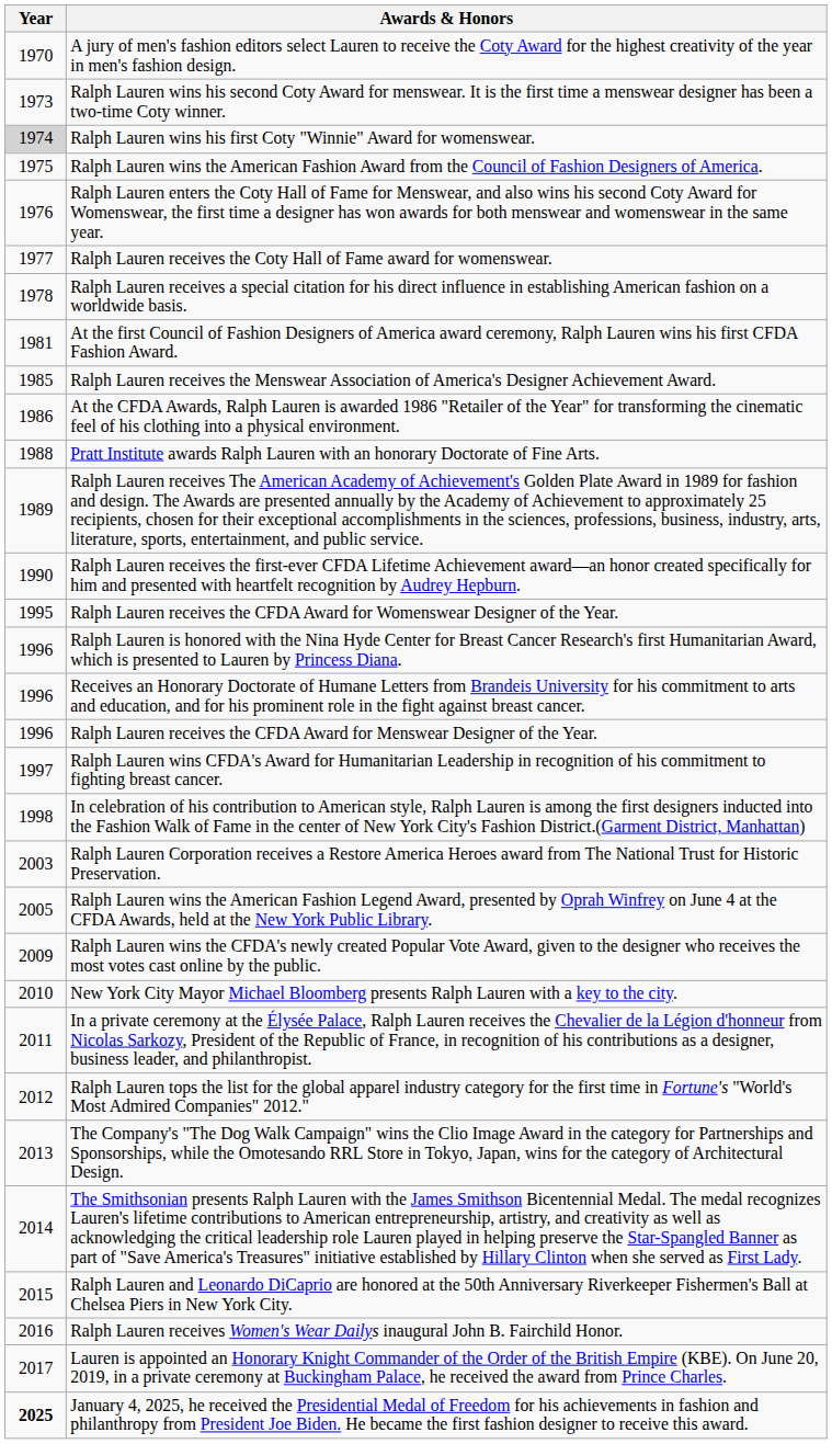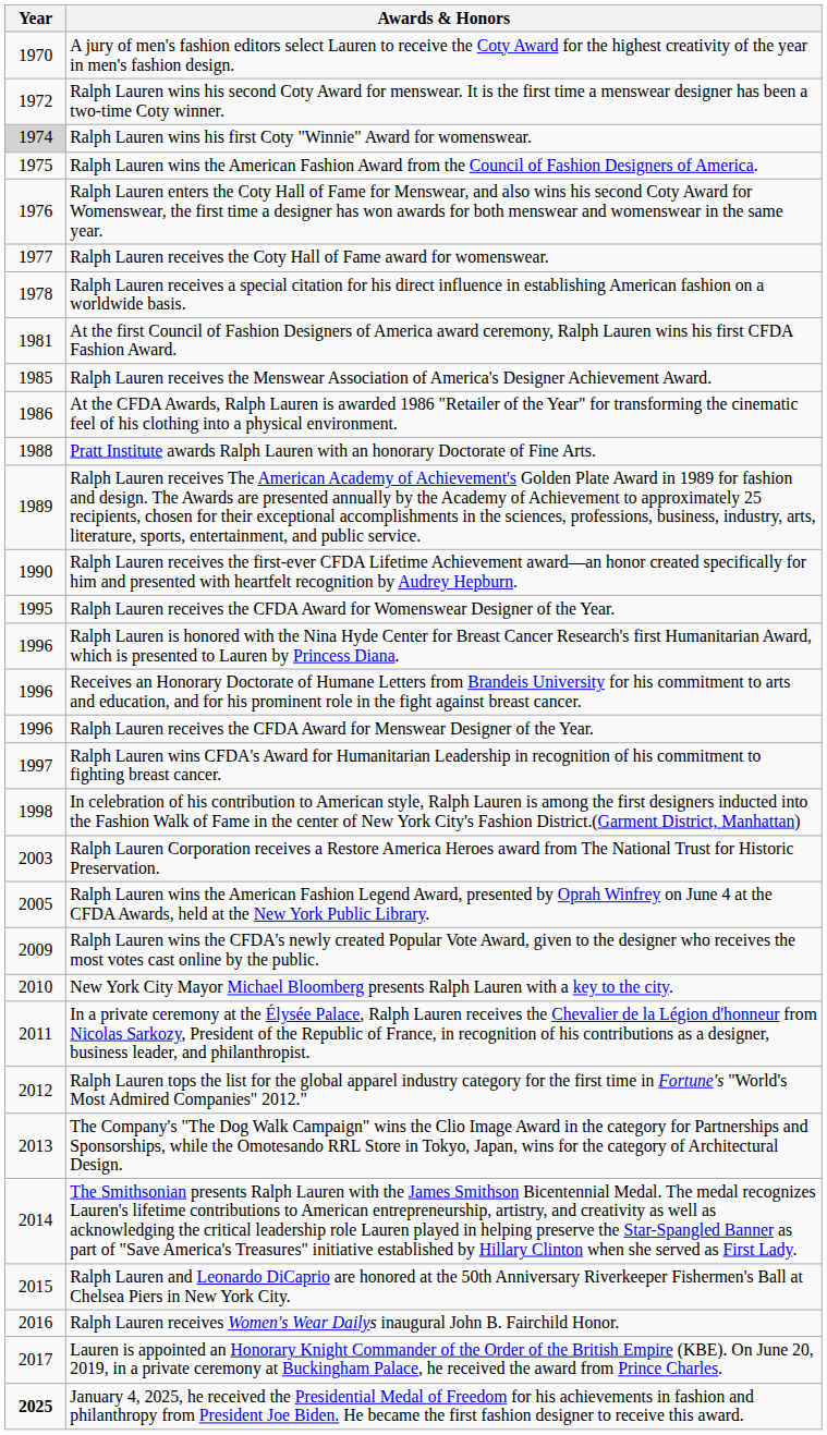row 3 | Year: 1973 -> 1972
